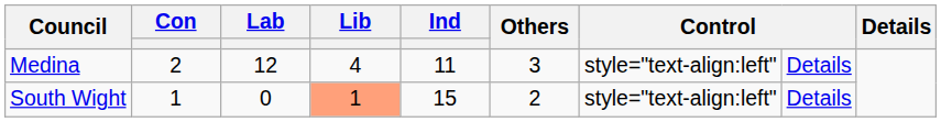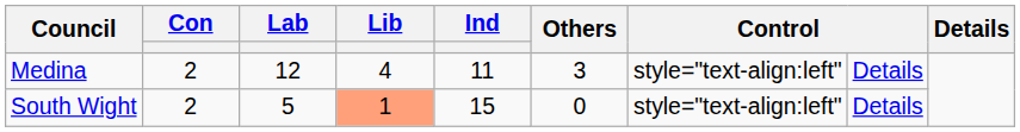South Wight | Con: 1 -> 2
South Wight | Lab: 0 -> 5
South Wight | Others: 2 -> 0
